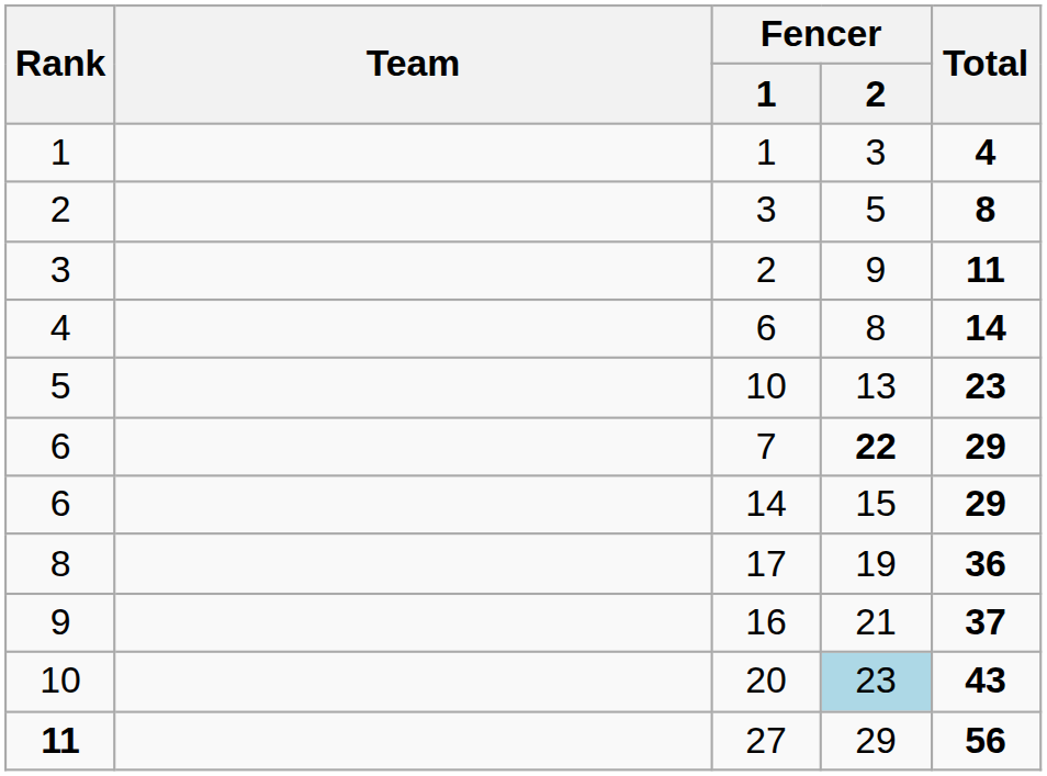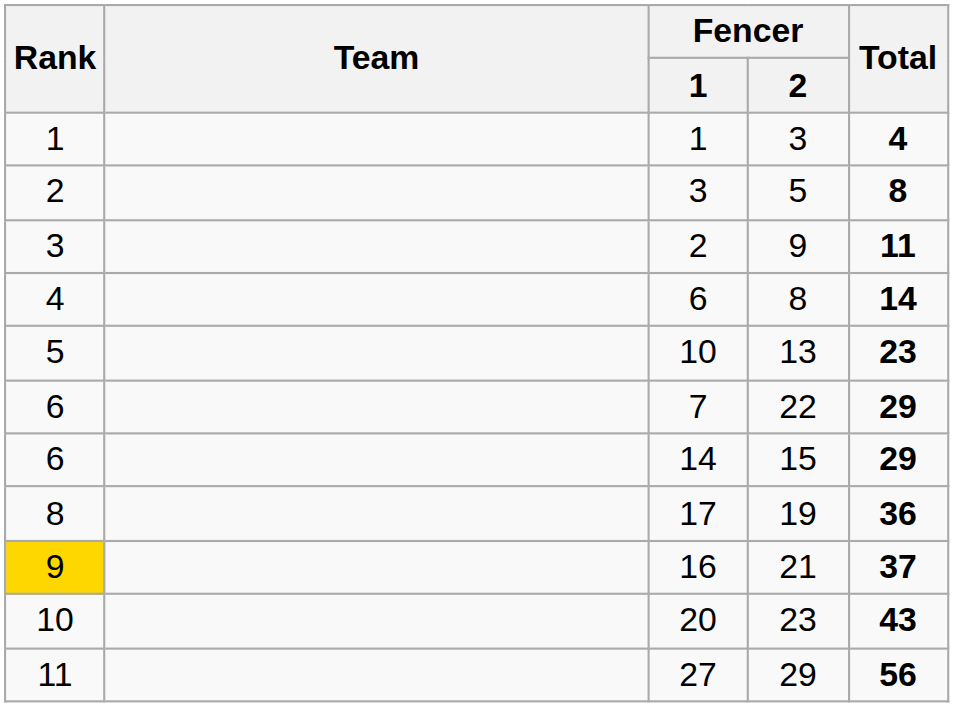7 | Fencer / 2: bold -> normal
16 | Rank: no background -> gold background
20 | Fencer / 2: lightblue background -> no background
27 | Rank: bold -> normal
